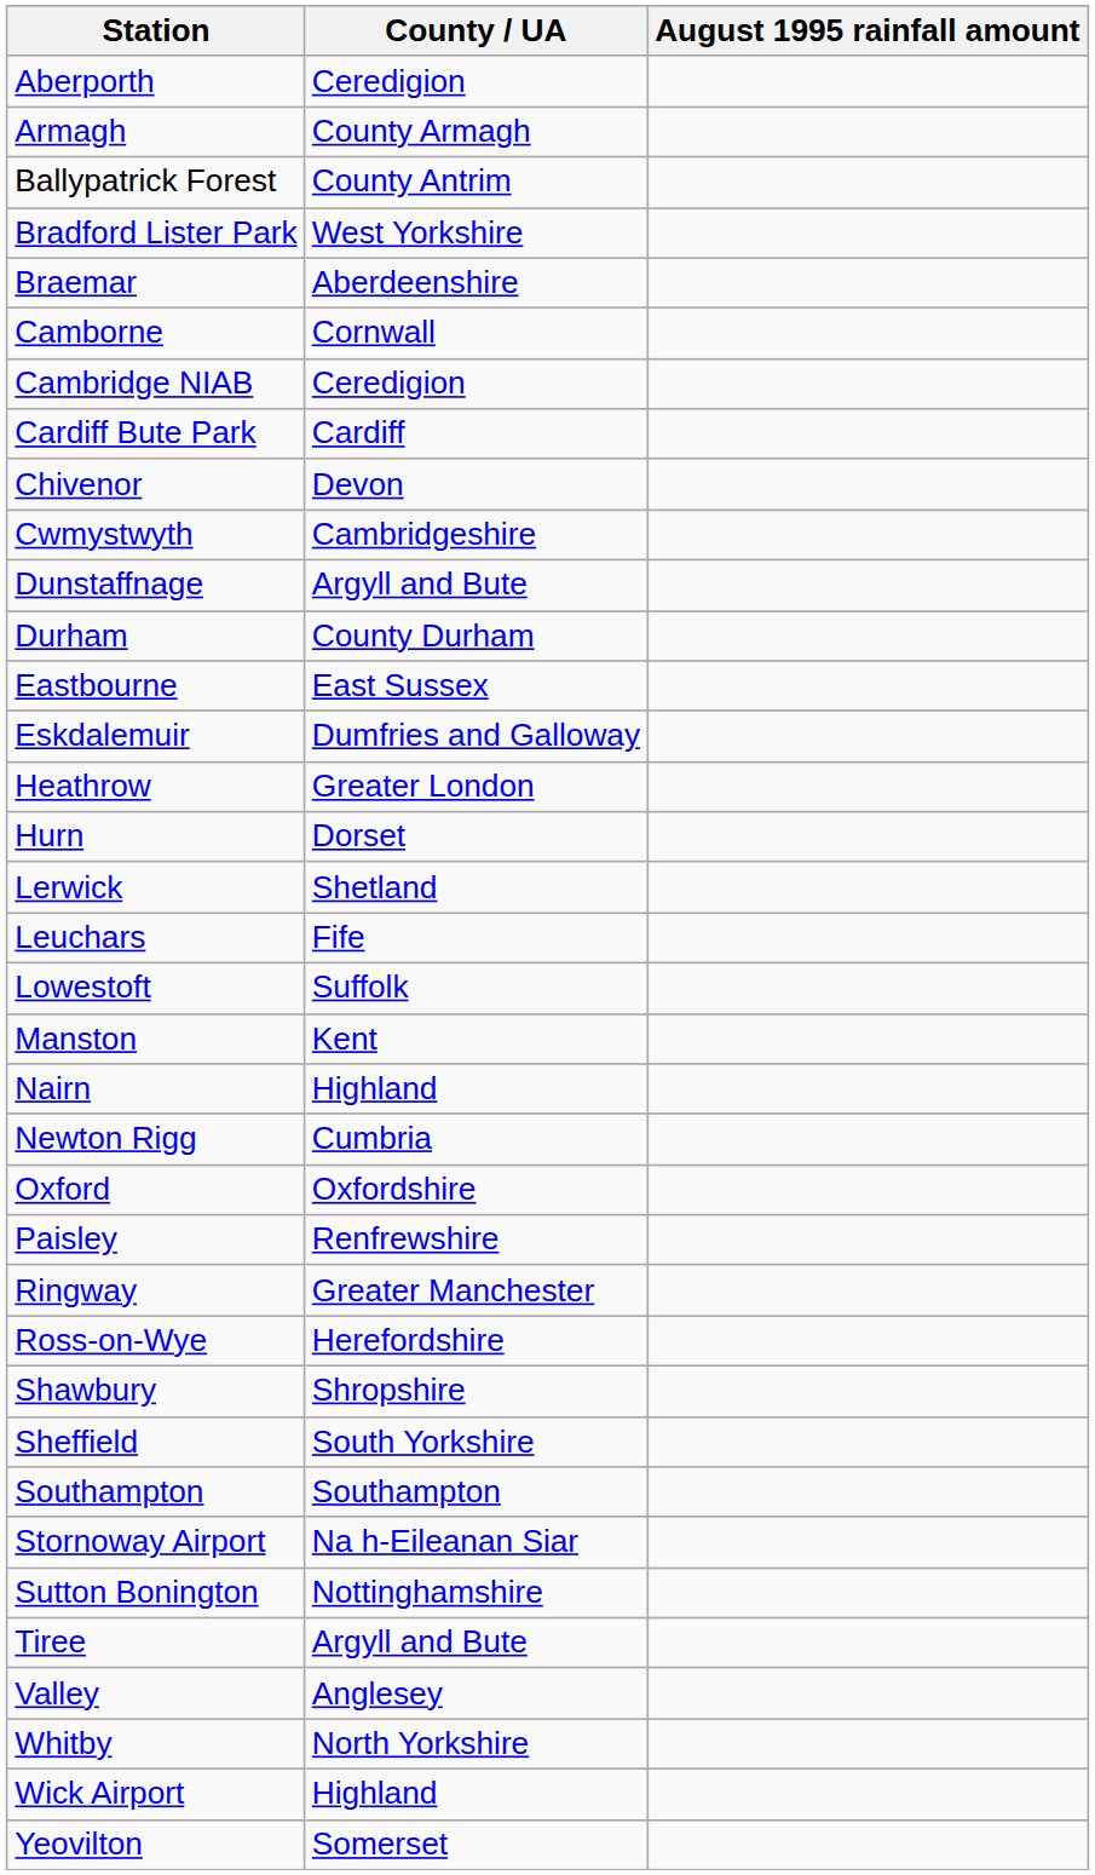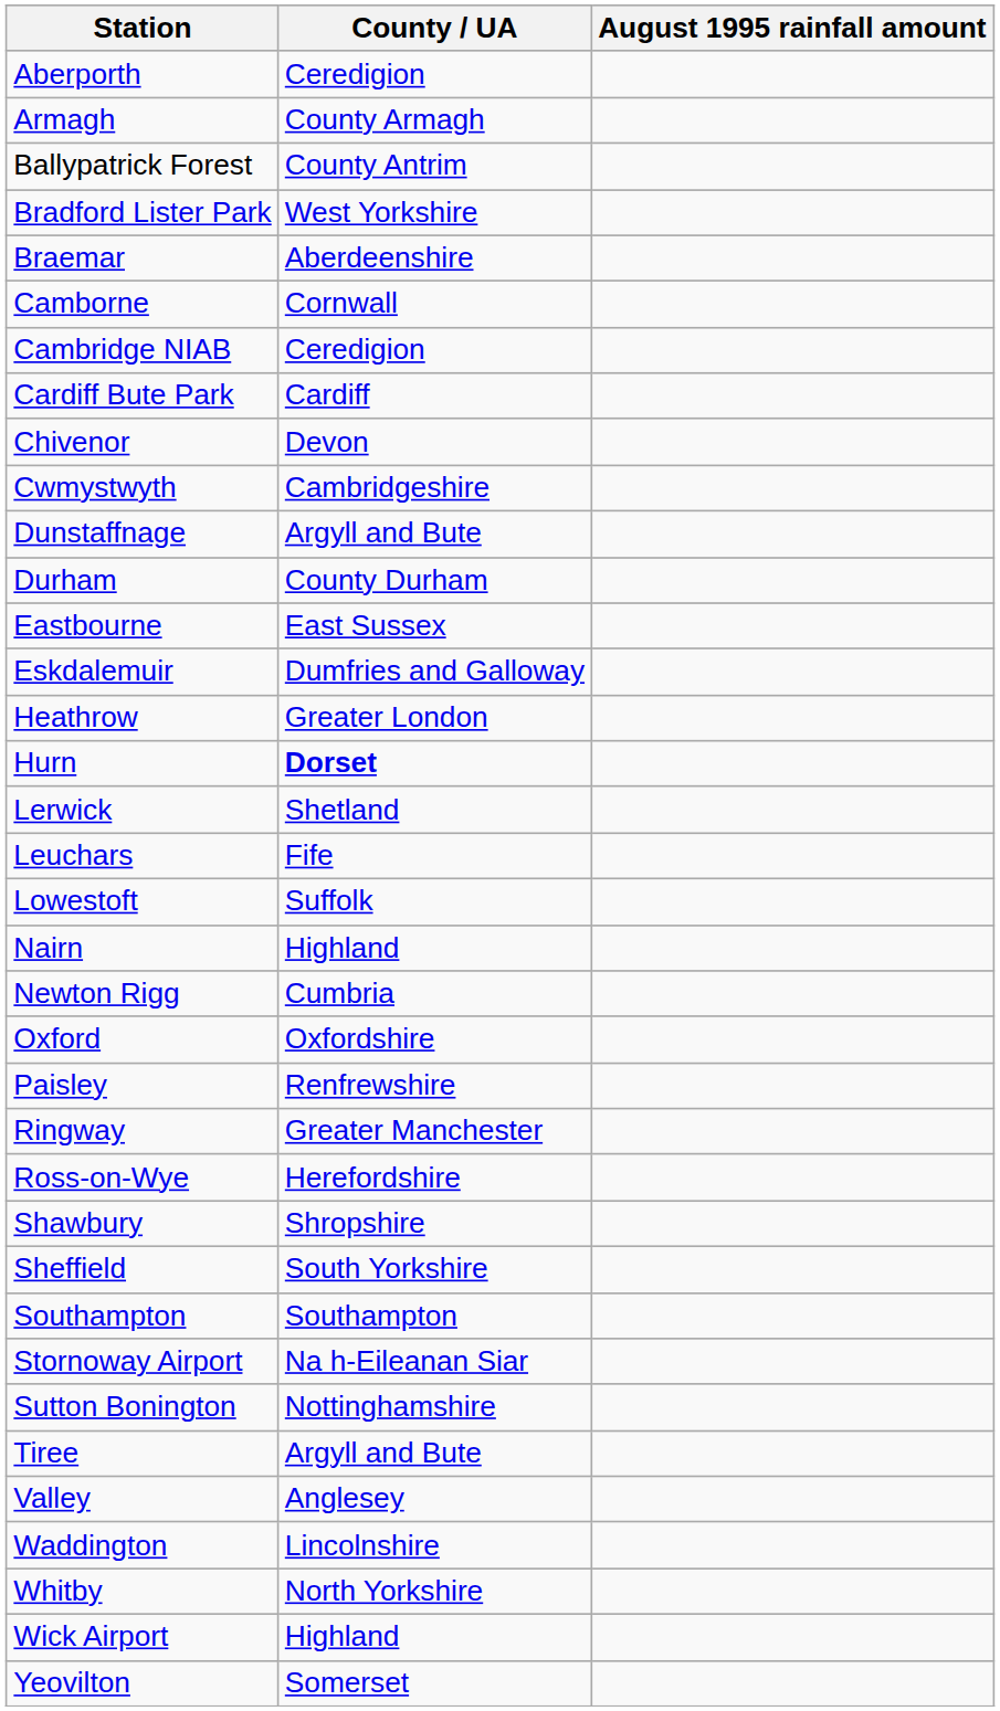Hurn | County / UA: normal -> bold
- row: Manston | Kent
+ row: Waddington | Lincolnshire
